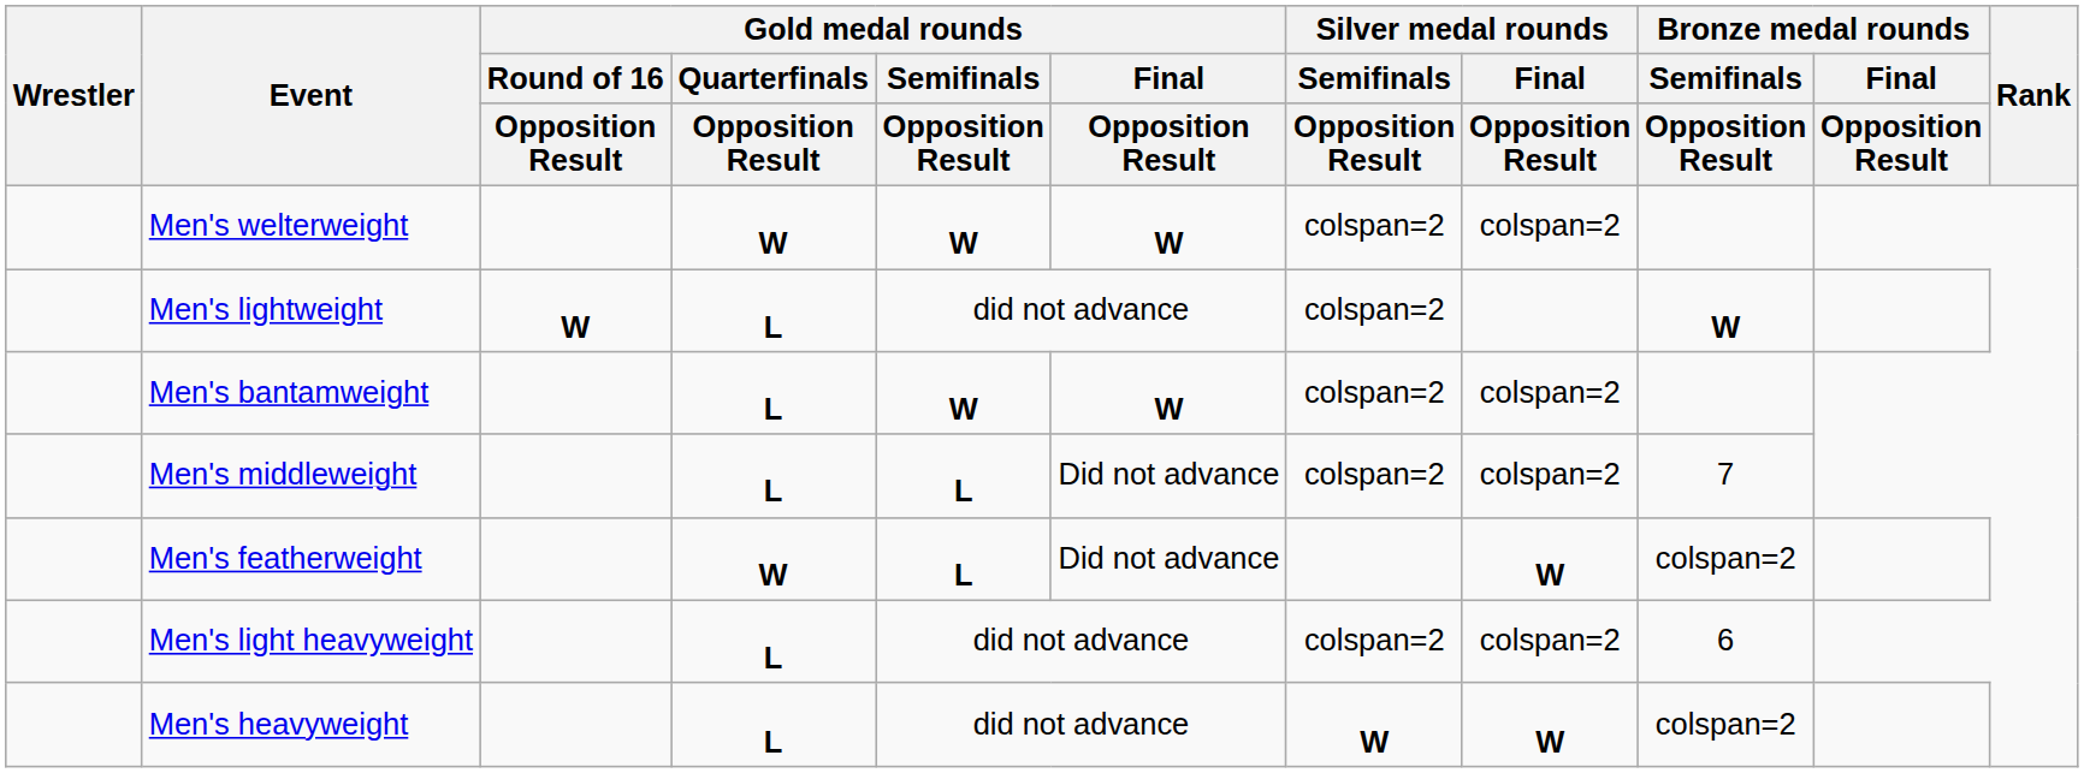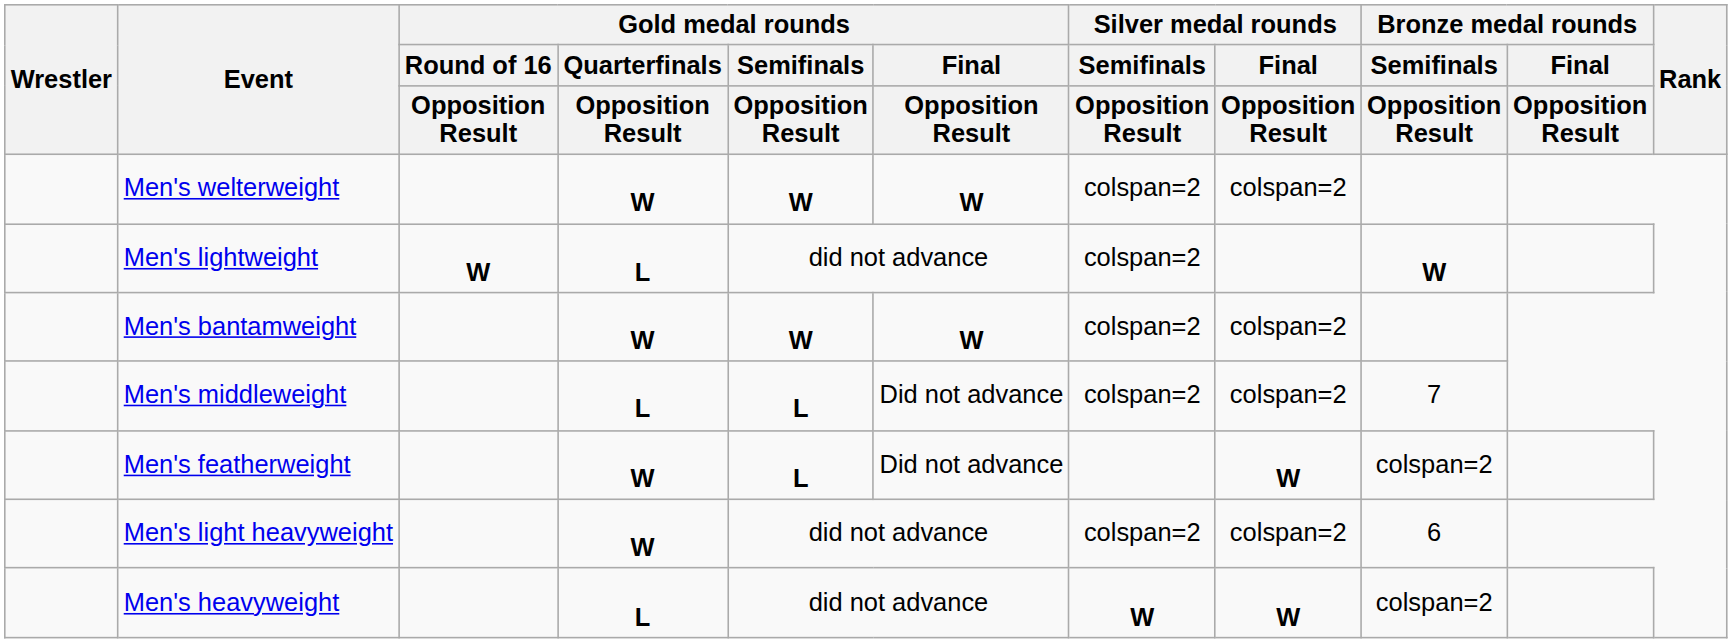Men's bantamweight | Gold medal rounds / Quarterfinals / Opposition Result: L -> W
Men's light heavyweight | Gold medal rounds / Quarterfinals / Opposition Result: L -> W
